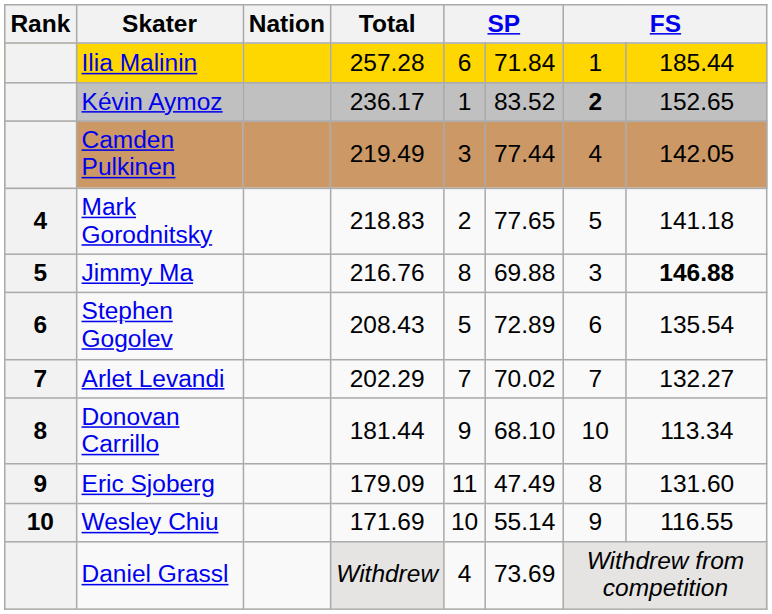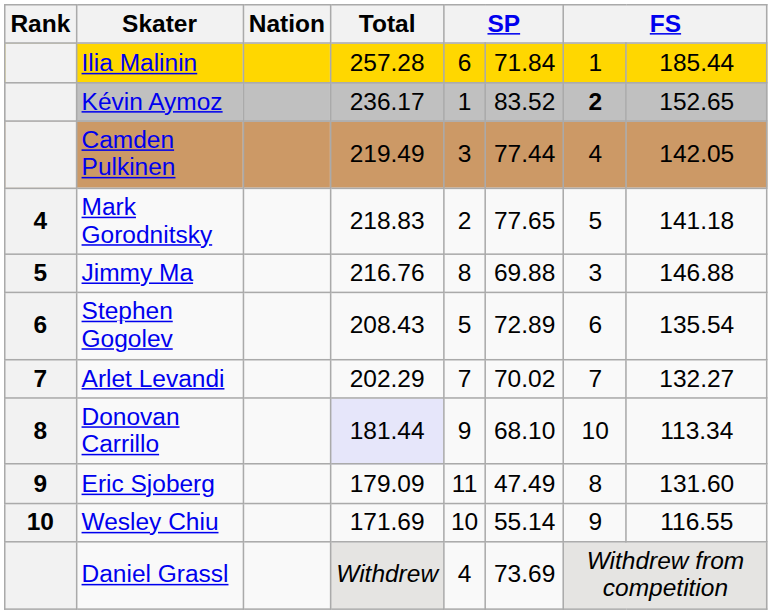Jimmy Ma | column 8: bold -> normal
Donovan Carrillo | Total: no background -> lavender background
